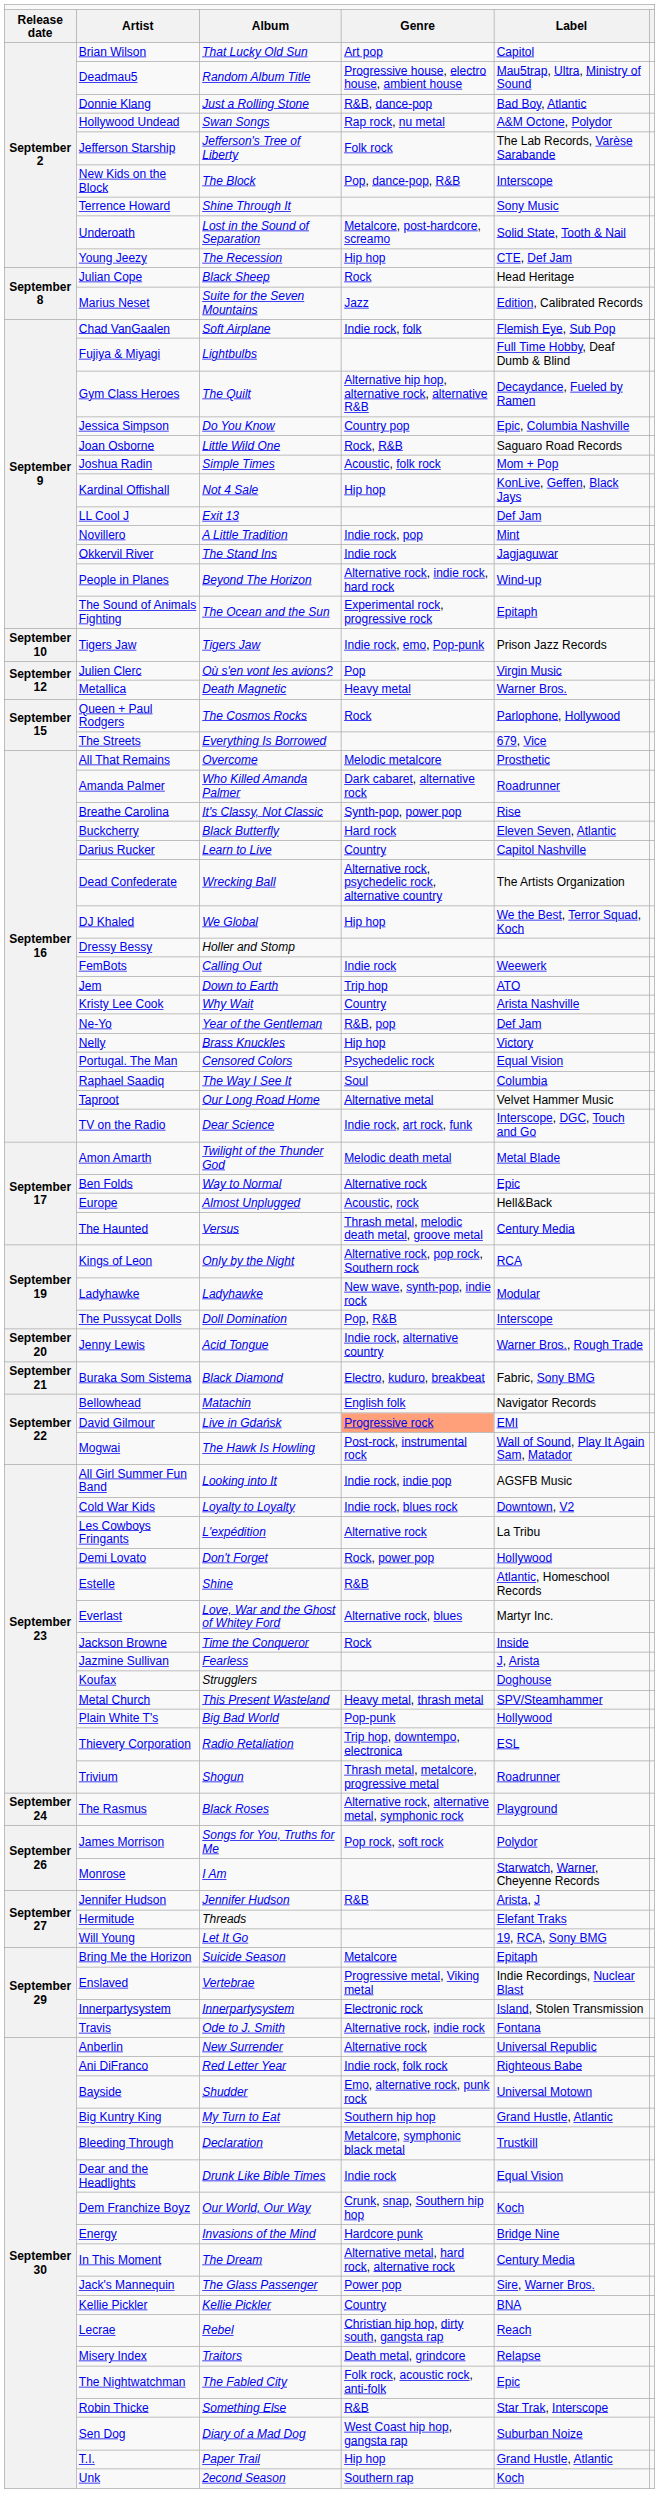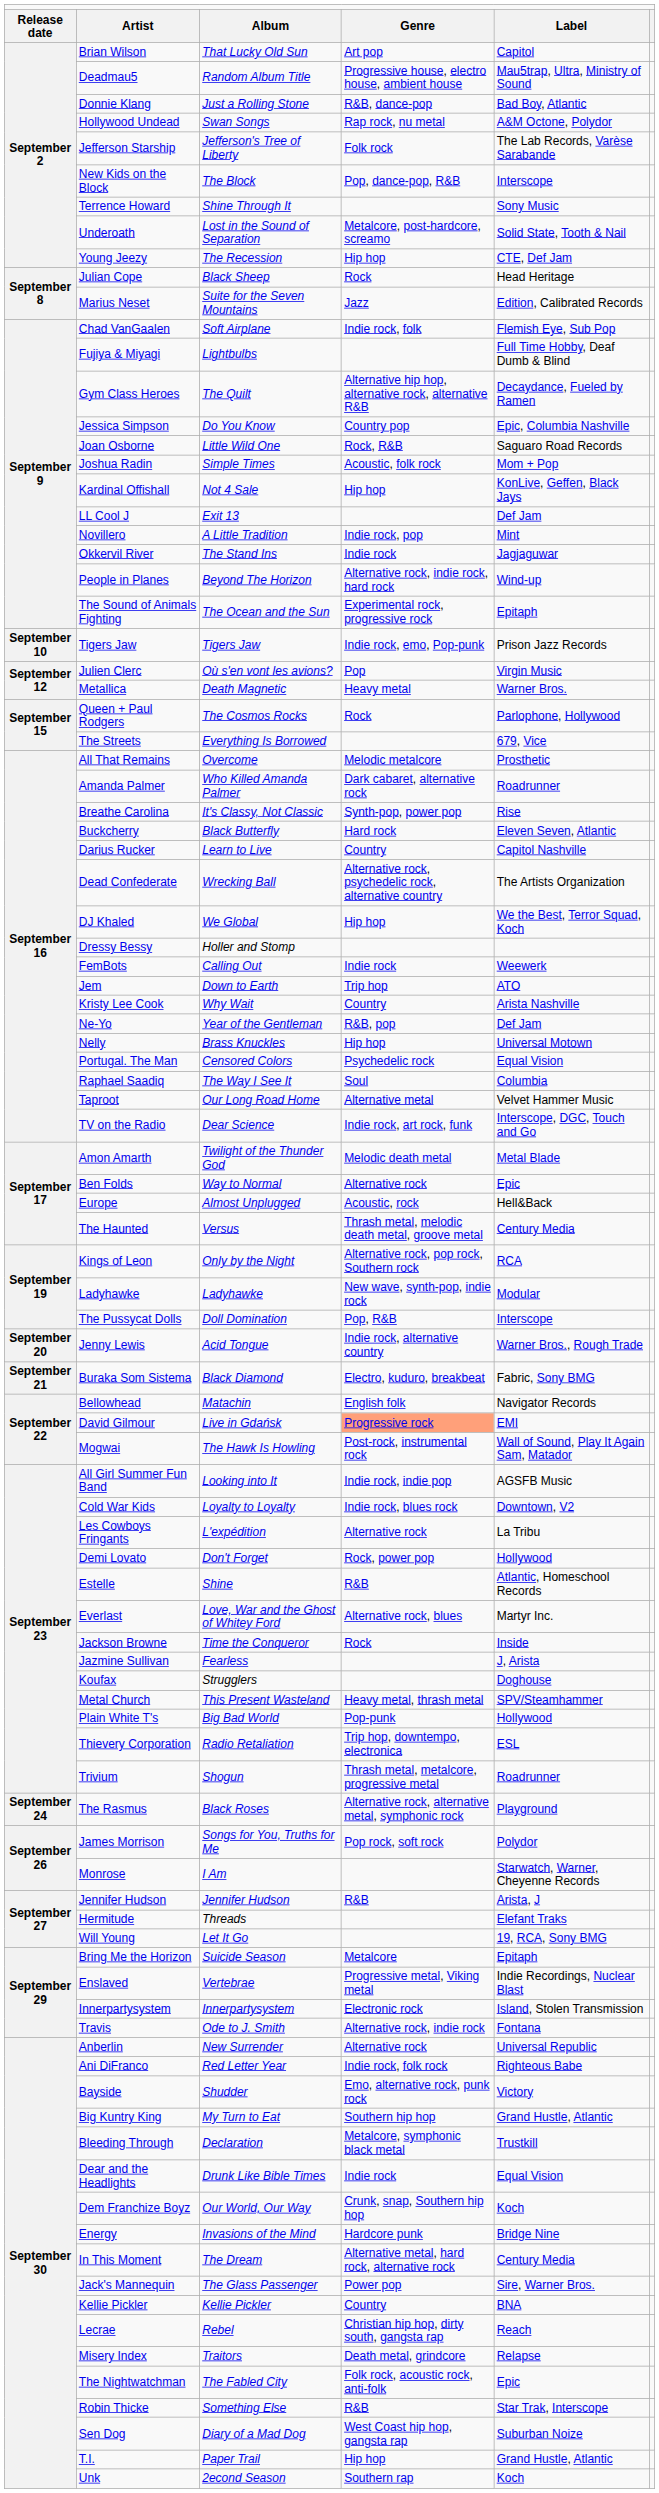Nelly | column 5: Victory -> Universal Motown
Bayside | column 5: Universal Motown -> Victory
